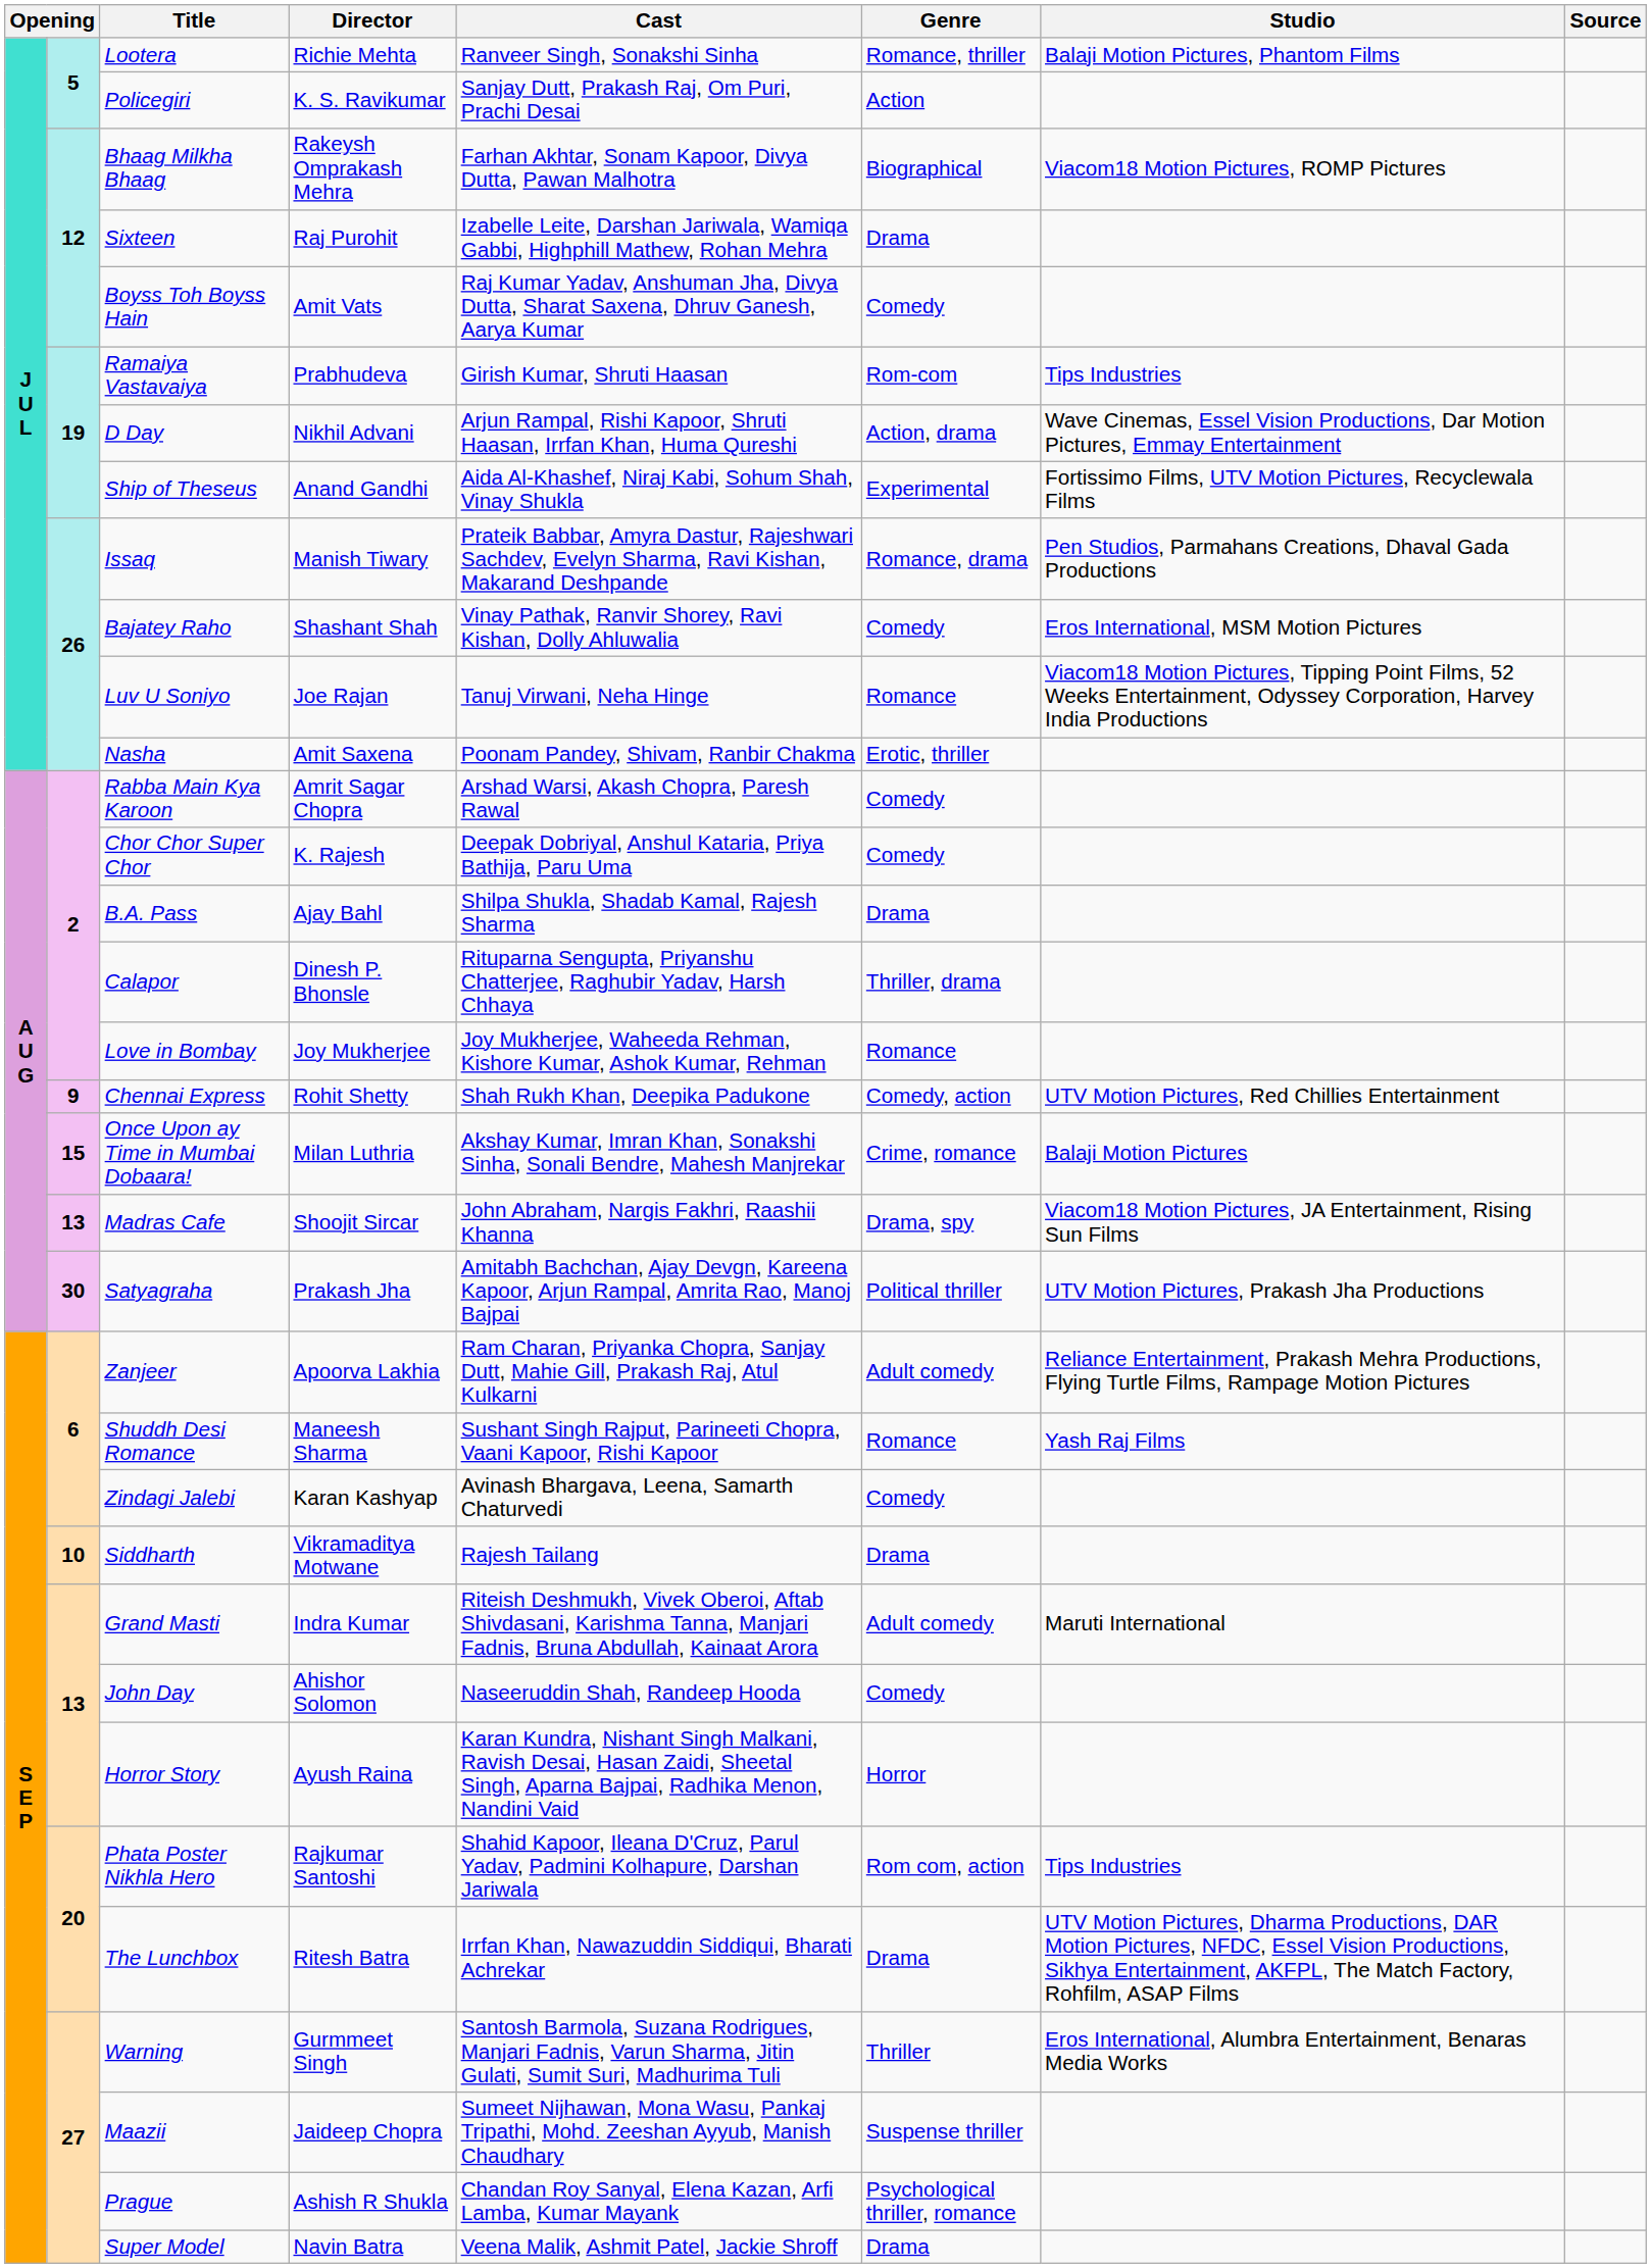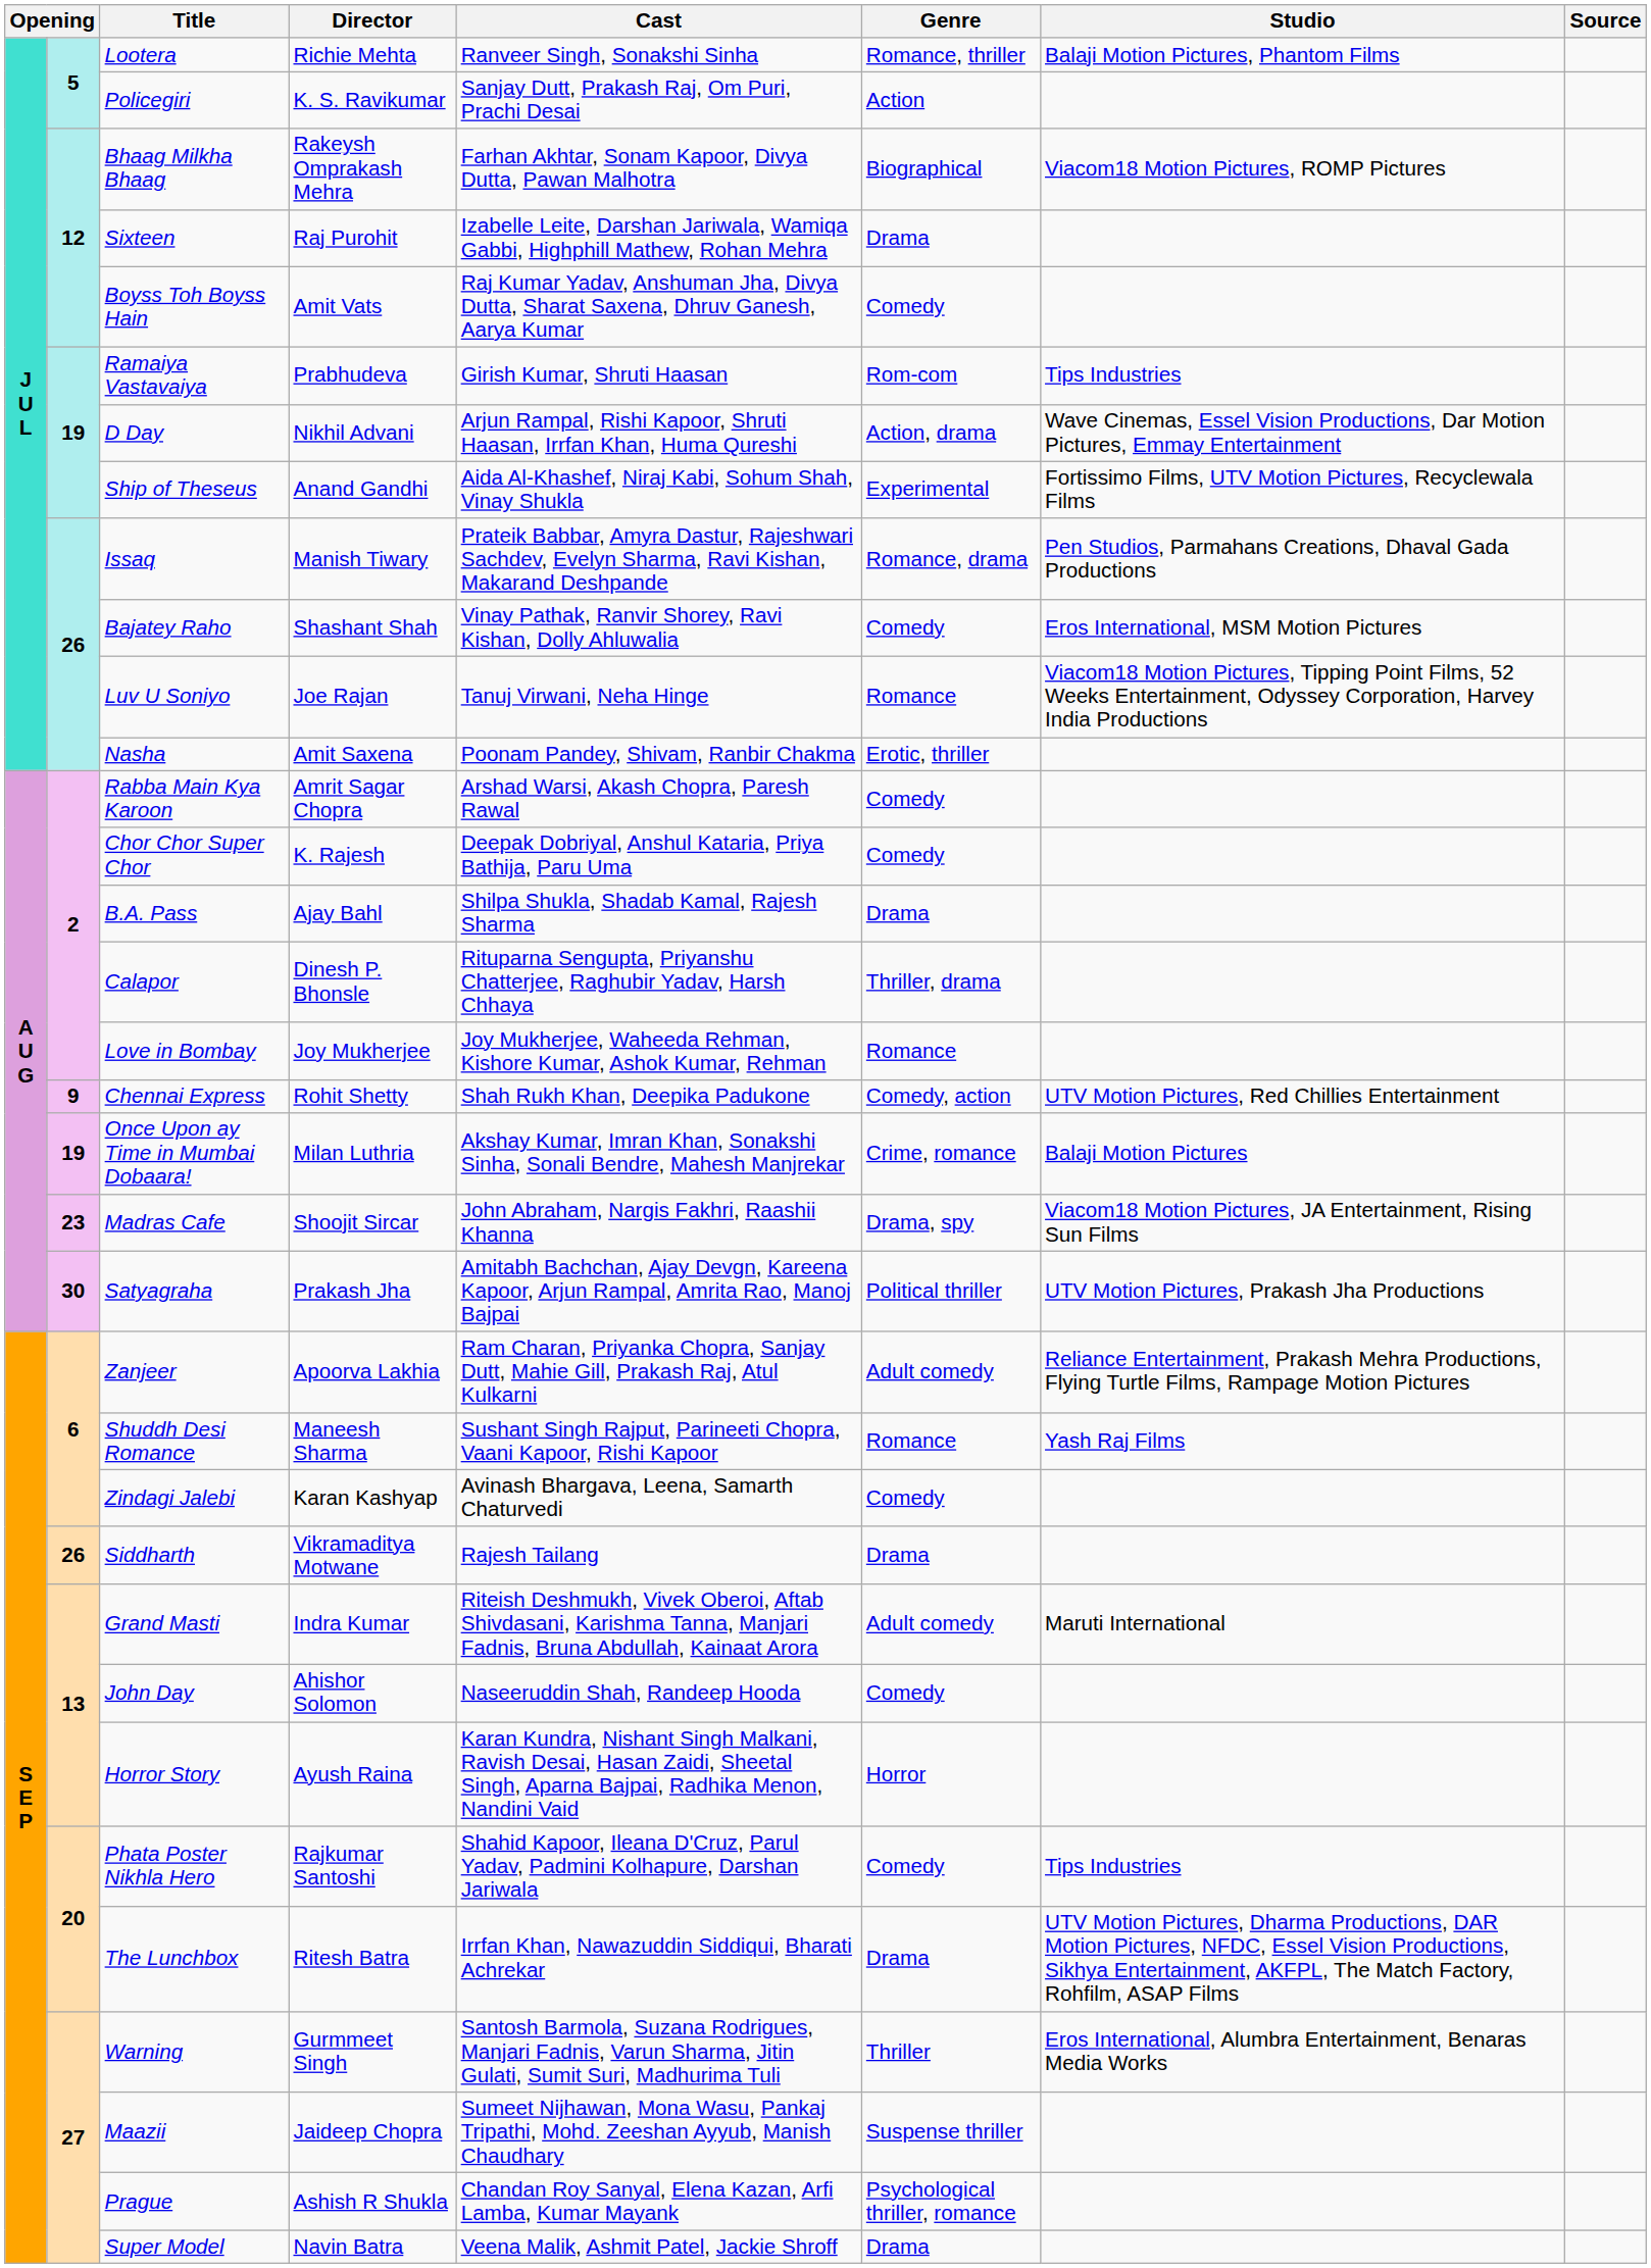Once Upon ay Time in Mumbai Dobaara! | column 2: 15 -> 19
Madras Cafe | column 2: 13 -> 23
Siddharth | column 2: 10 -> 26
Phata Poster Nikhla Hero | Genre: Rom com, action -> Comedy
